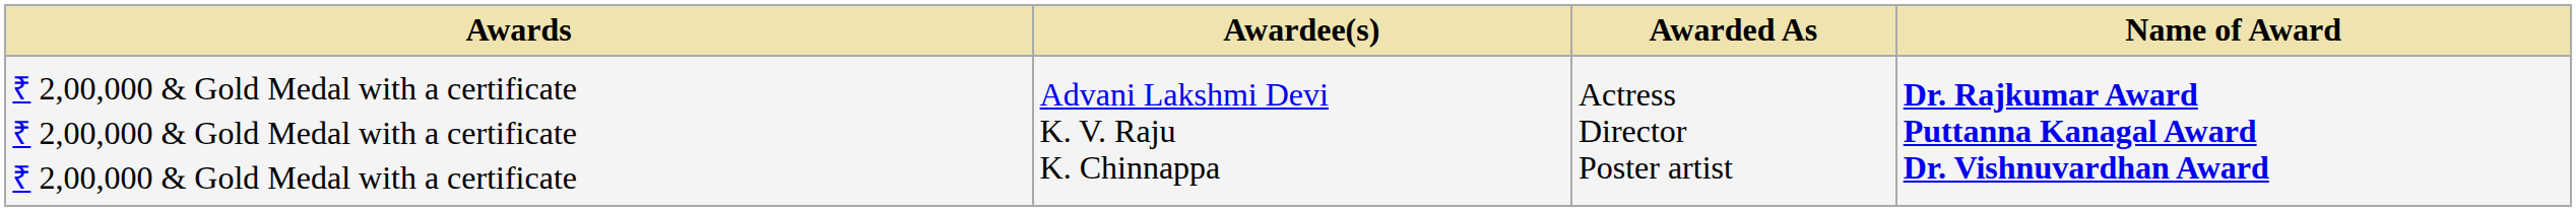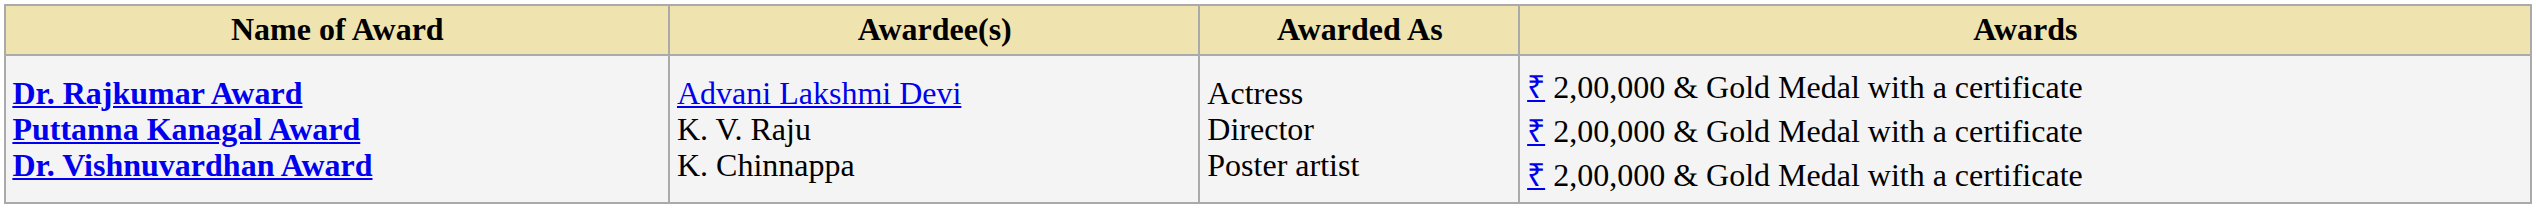columns swapped: Name of Award <-> Awards
